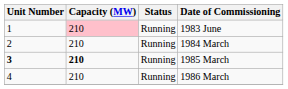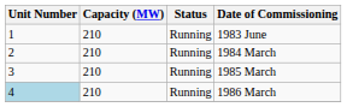1983 June | Capacity (MW): pink background -> no background
1985 March | Unit Number: bold -> normal
1985 March | Capacity (MW): bold -> normal
1986 March | Unit Number: no background -> lightblue background
